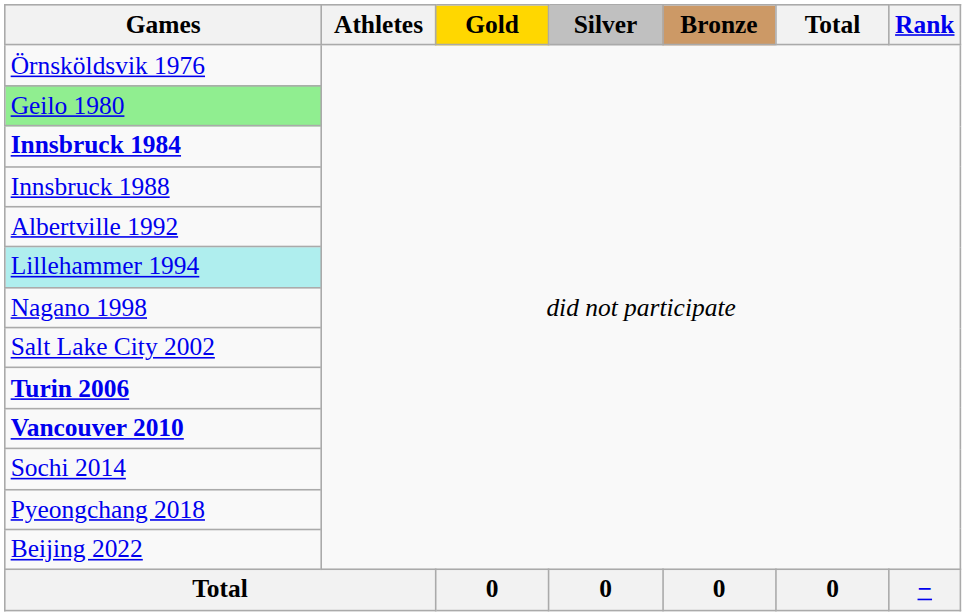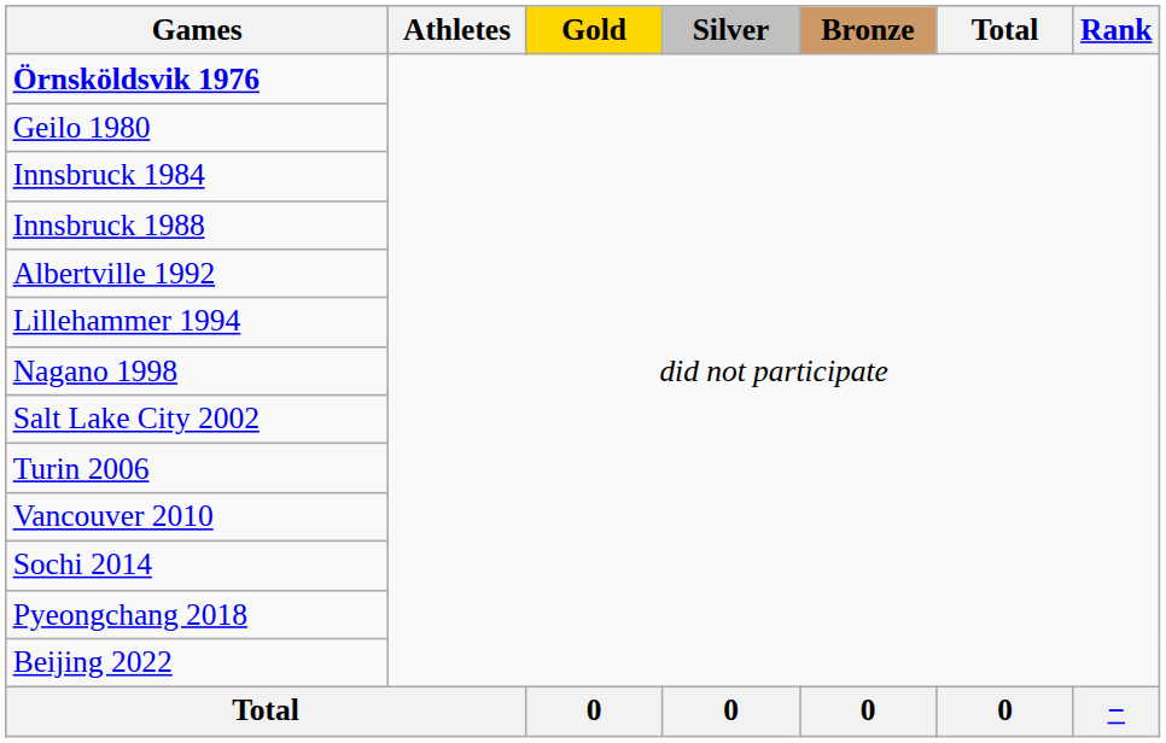Örnsköldsvik 1976 | Games: normal -> bold
Geilo 1980 | Games: lightgreen background -> no background
Innsbruck 1984 | Games: bold -> normal
Lillehammer 1994 | Games: paleturquoise background -> no background
Turin 2006 | Games: bold -> normal
Vancouver 2010 | Games: bold -> normal
